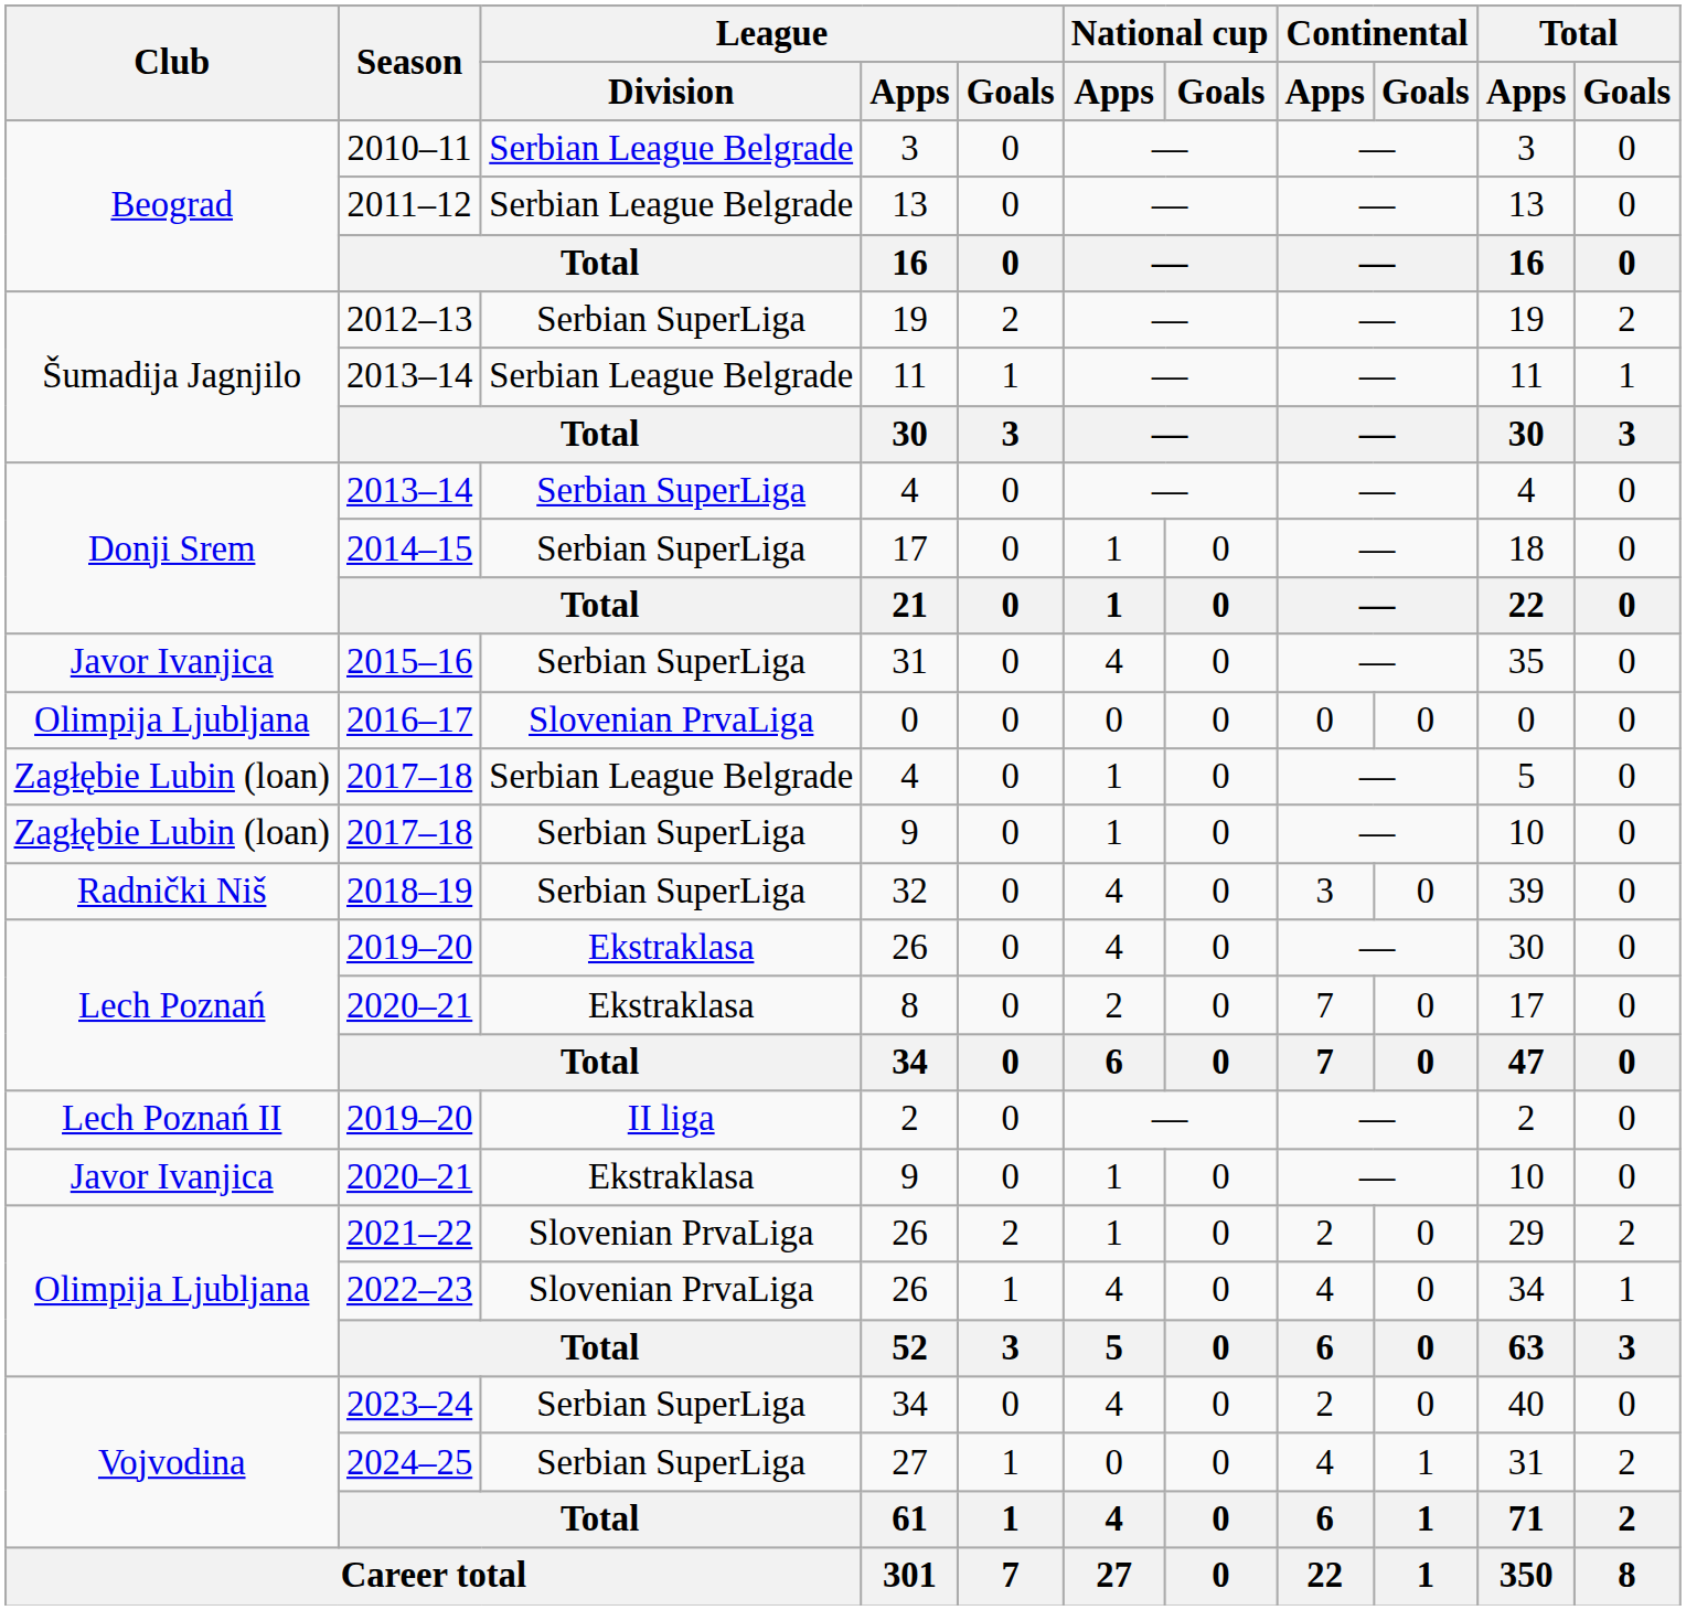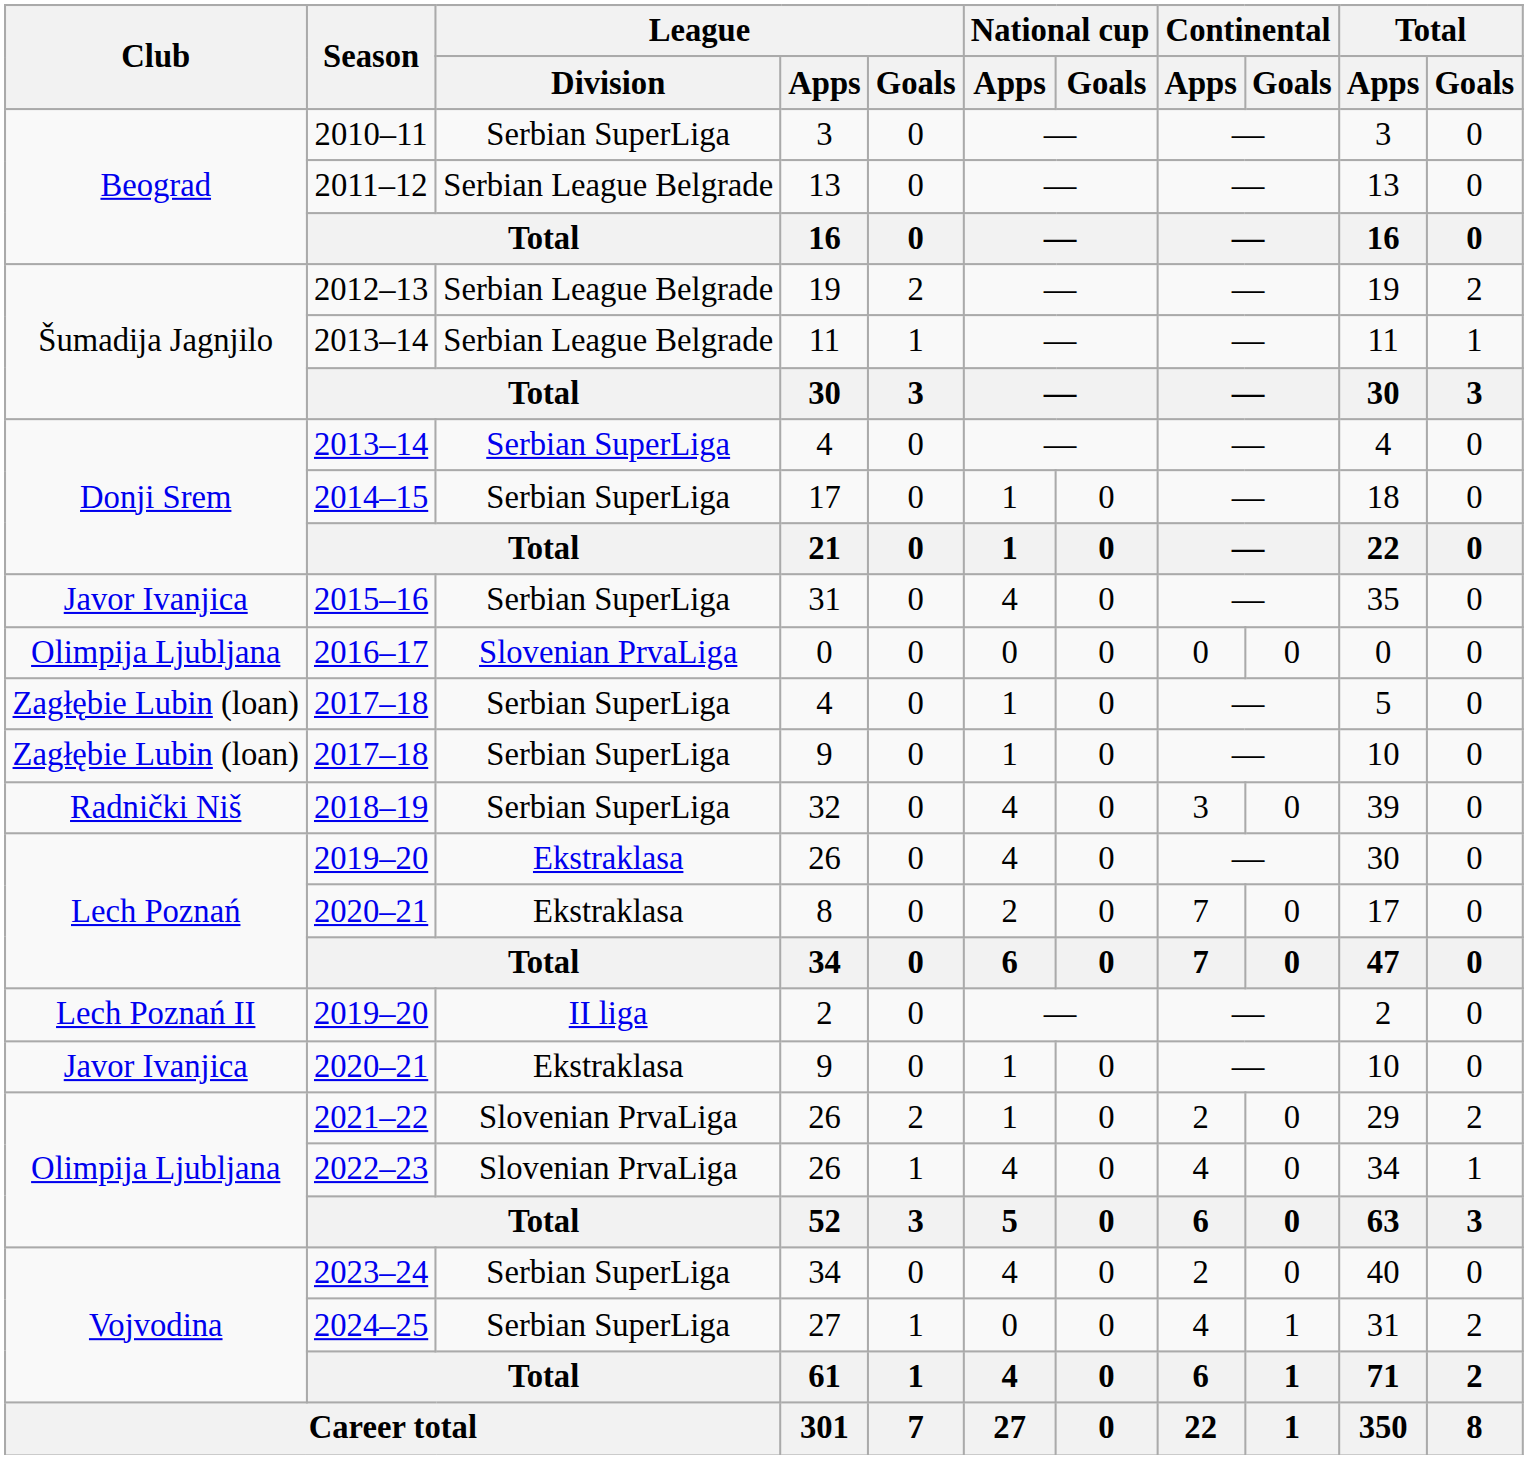2010–11 | League / Division: Serbian League Belgrade -> Serbian SuperLiga
2012–13 | League / Division: Serbian SuperLiga -> Serbian League Belgrade
2017–18 / 4 | League / Division: Serbian League Belgrade -> Serbian SuperLiga
